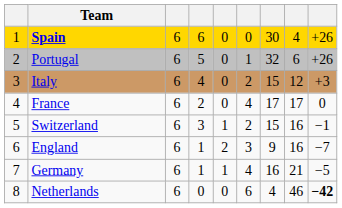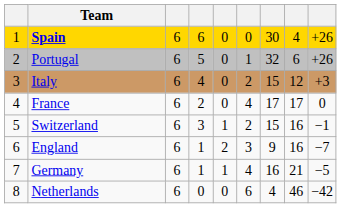Netherlands | column 9: bold -> normal
